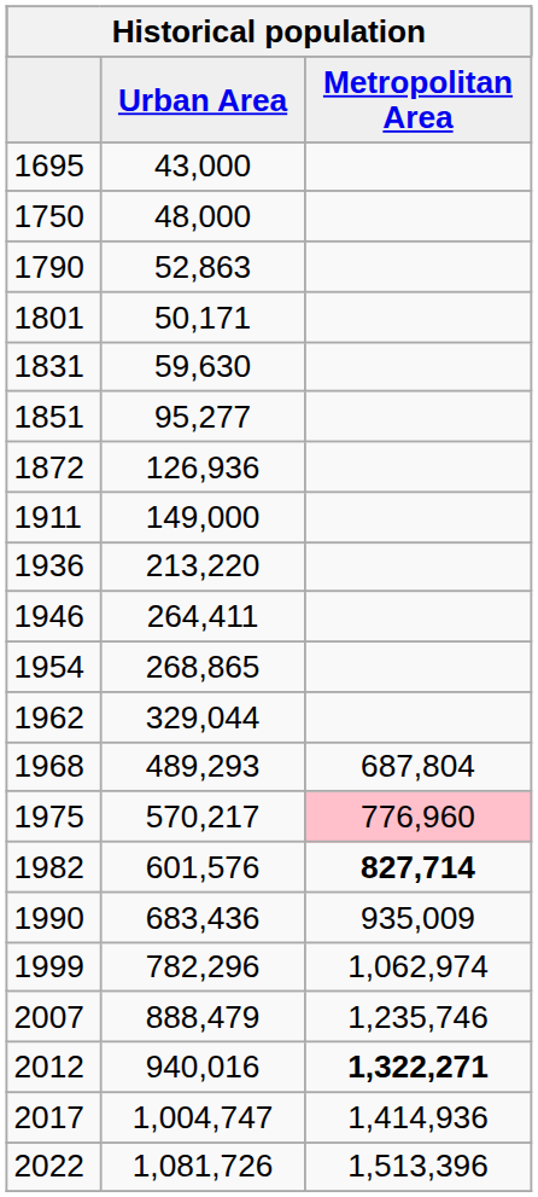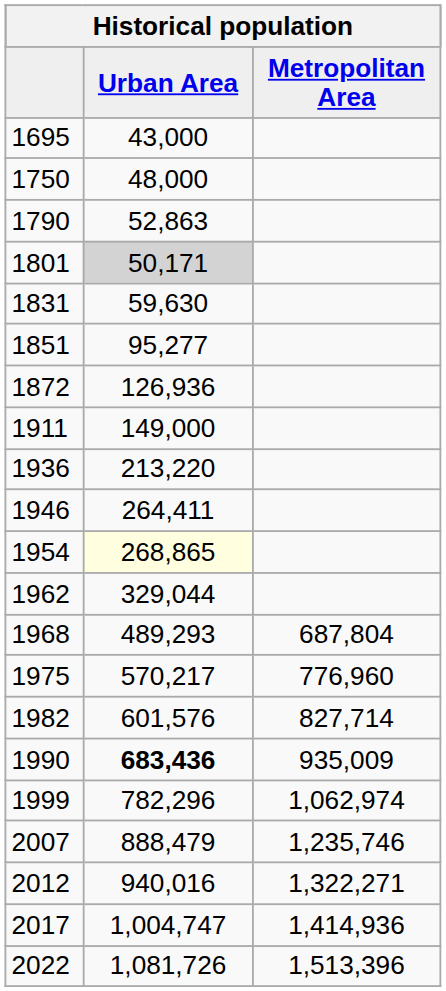1801 | Urban Area: no background -> lightgrey background
1954 | Urban Area: no background -> lightyellow background
1975 | Metropolitan Area: pink background -> no background
1982 | Metropolitan Area: bold -> normal
1990 | Urban Area: normal -> bold
2012 | Metropolitan Area: bold -> normal
